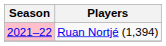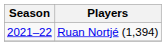Ruan Nortjé (1,394) | Season: pink background -> no background
